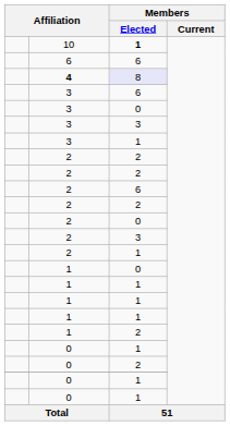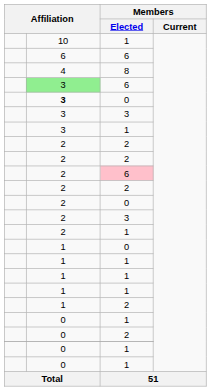10 | Members / Elected: bold -> normal
4 | column 2: bold -> normal
4 | Members / Elected: lavender background -> no background
3 / 6 | column 2: no background -> lightgreen background
3 / 0 | column 2: normal -> bold
2 / 6 | Members / Elected: no background -> pink background
